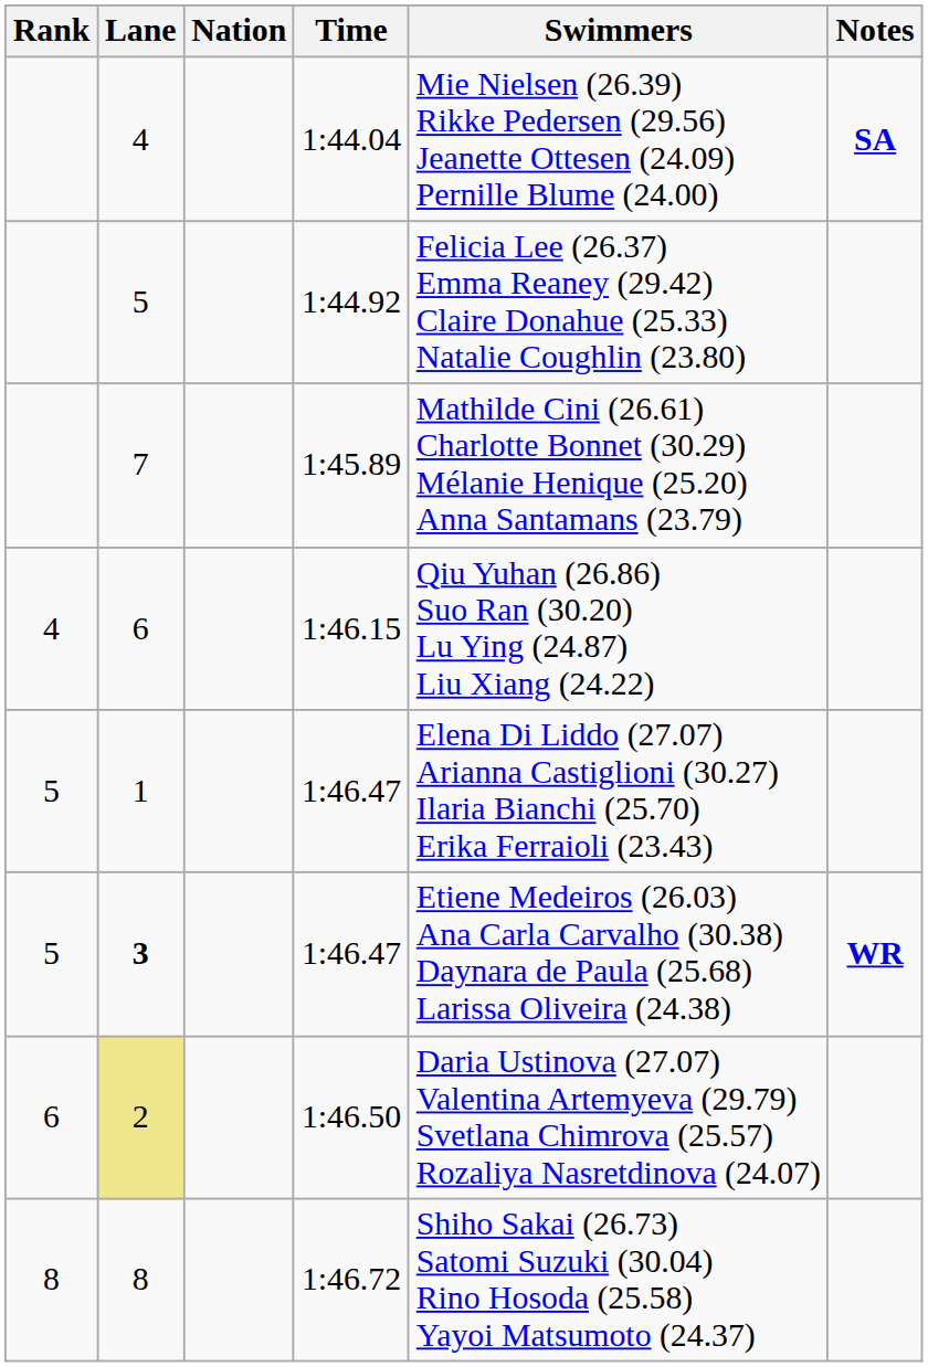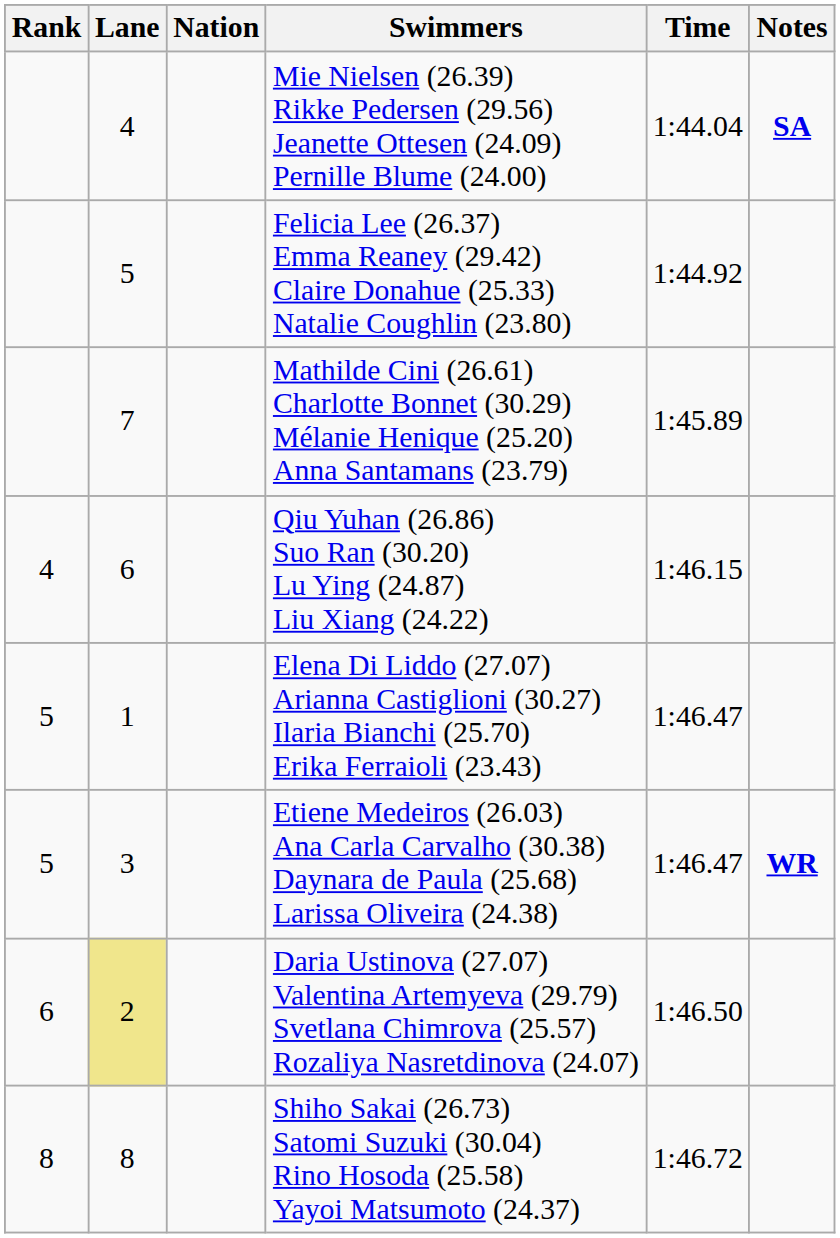columns swapped: Swimmers <-> Time
row 7 | Lane: bold -> normal
